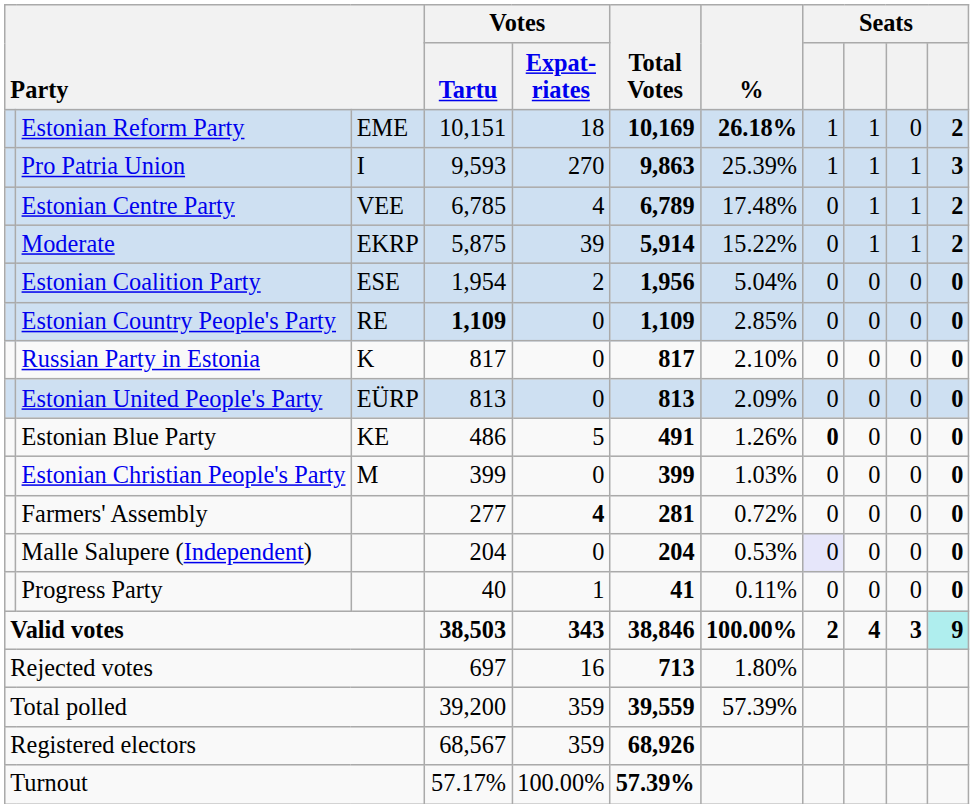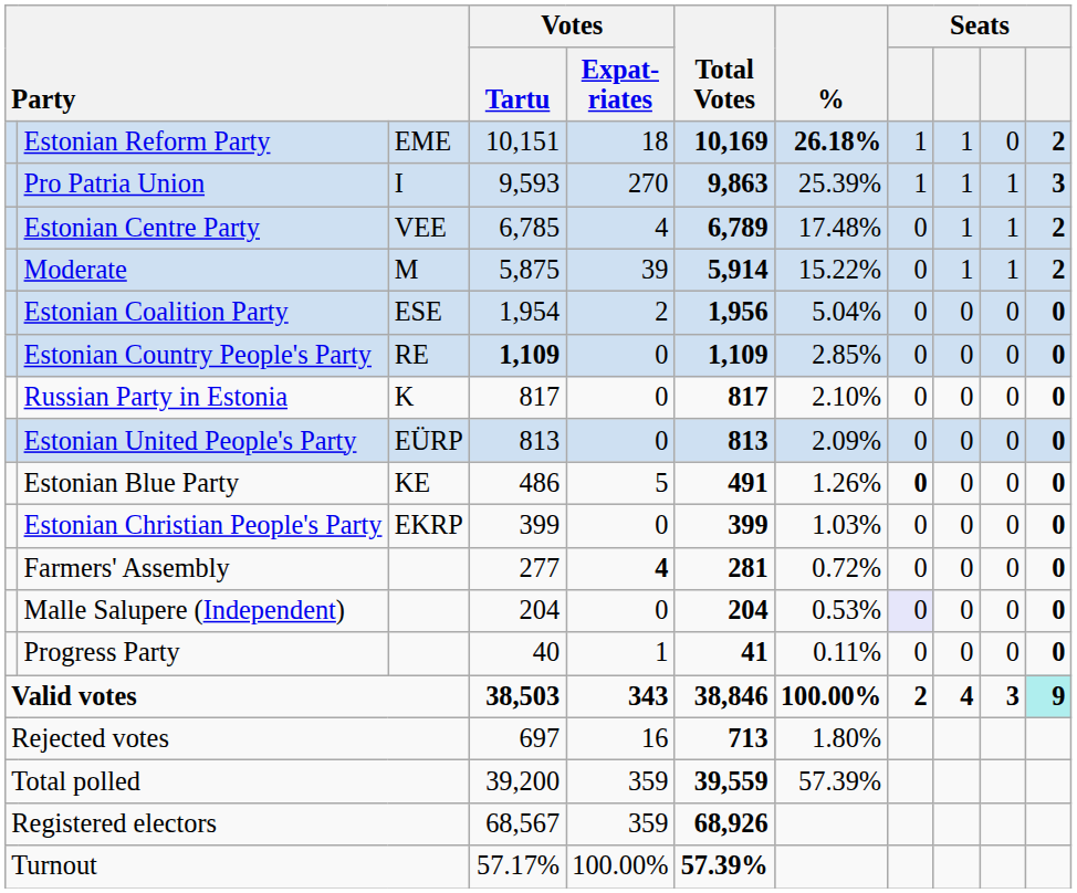Moderate | column 3: EKRP -> M
Estonian Christian People's Party | column 3: M -> EKRP
